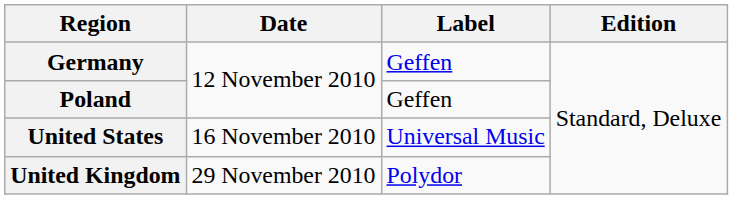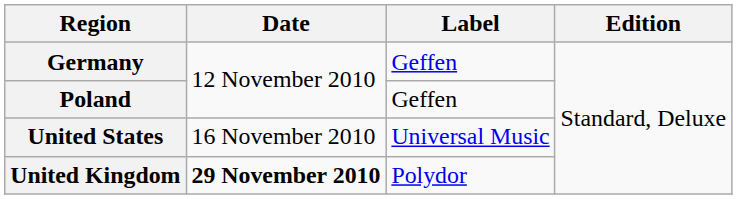United Kingdom | Date: normal -> bold
